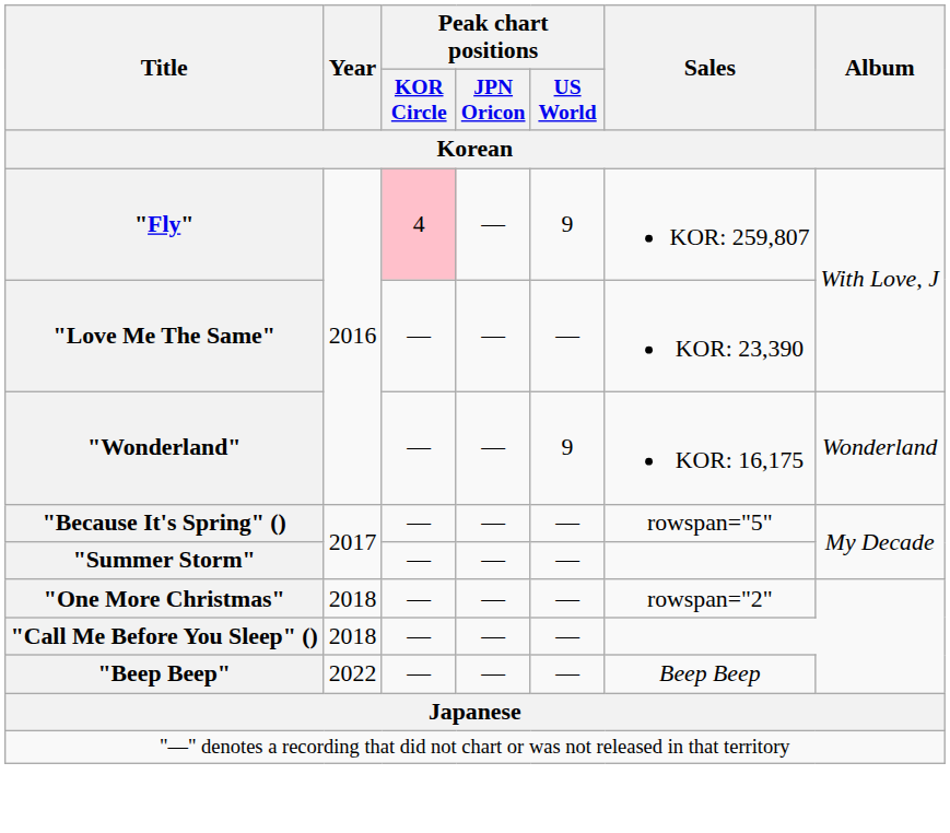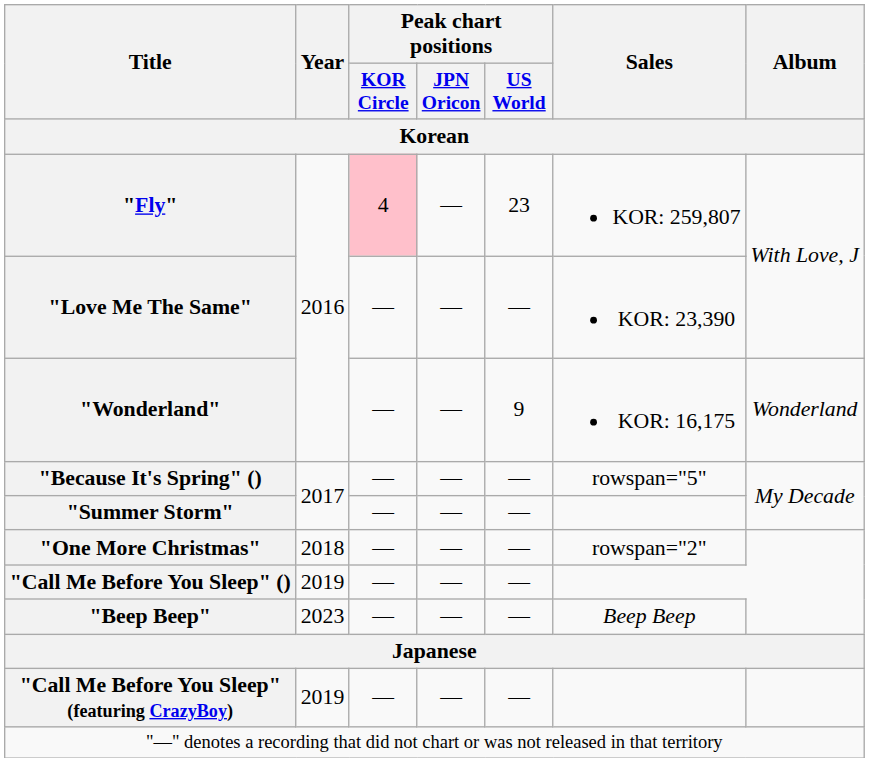"Fly" | Peak chart positions / US World: 9 -> 23
"Call Me Before You Sleep" () | Year: 2018 -> 2019
"Beep Beep" | Year: 2022 -> 2023
+ row: "Call Me Before You Sleep" (featuring CrazyBoy) | 2019 | — | — | —
